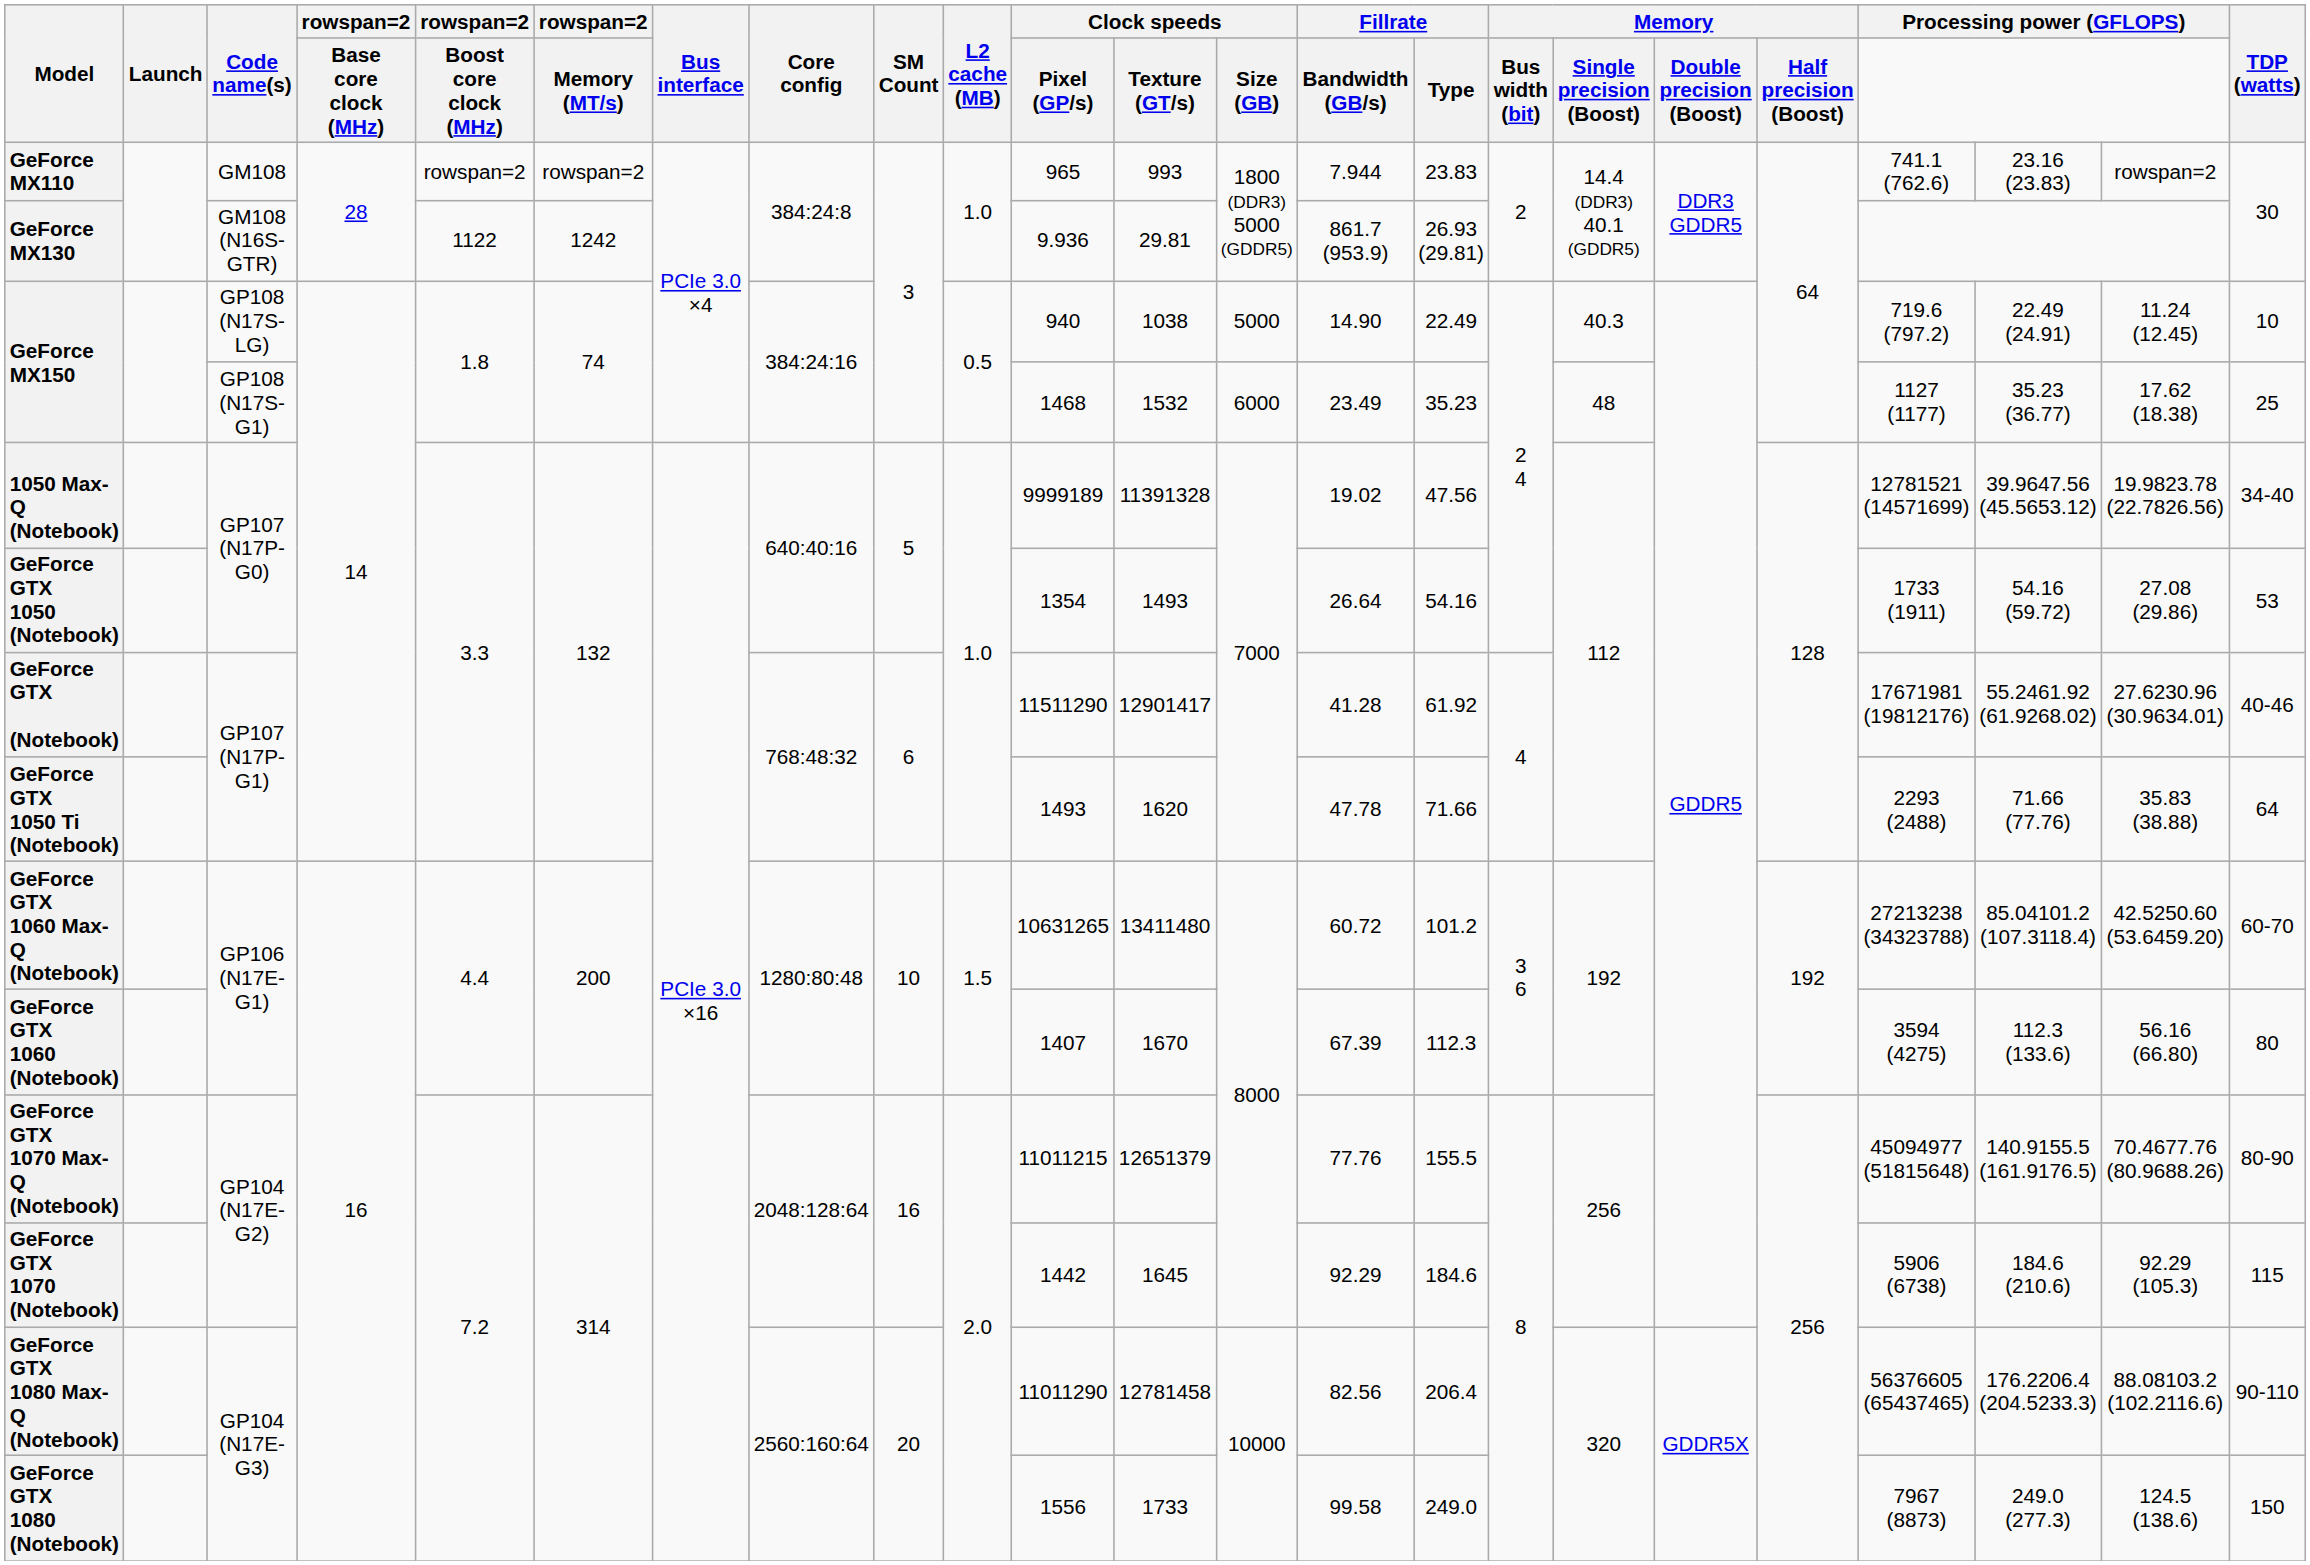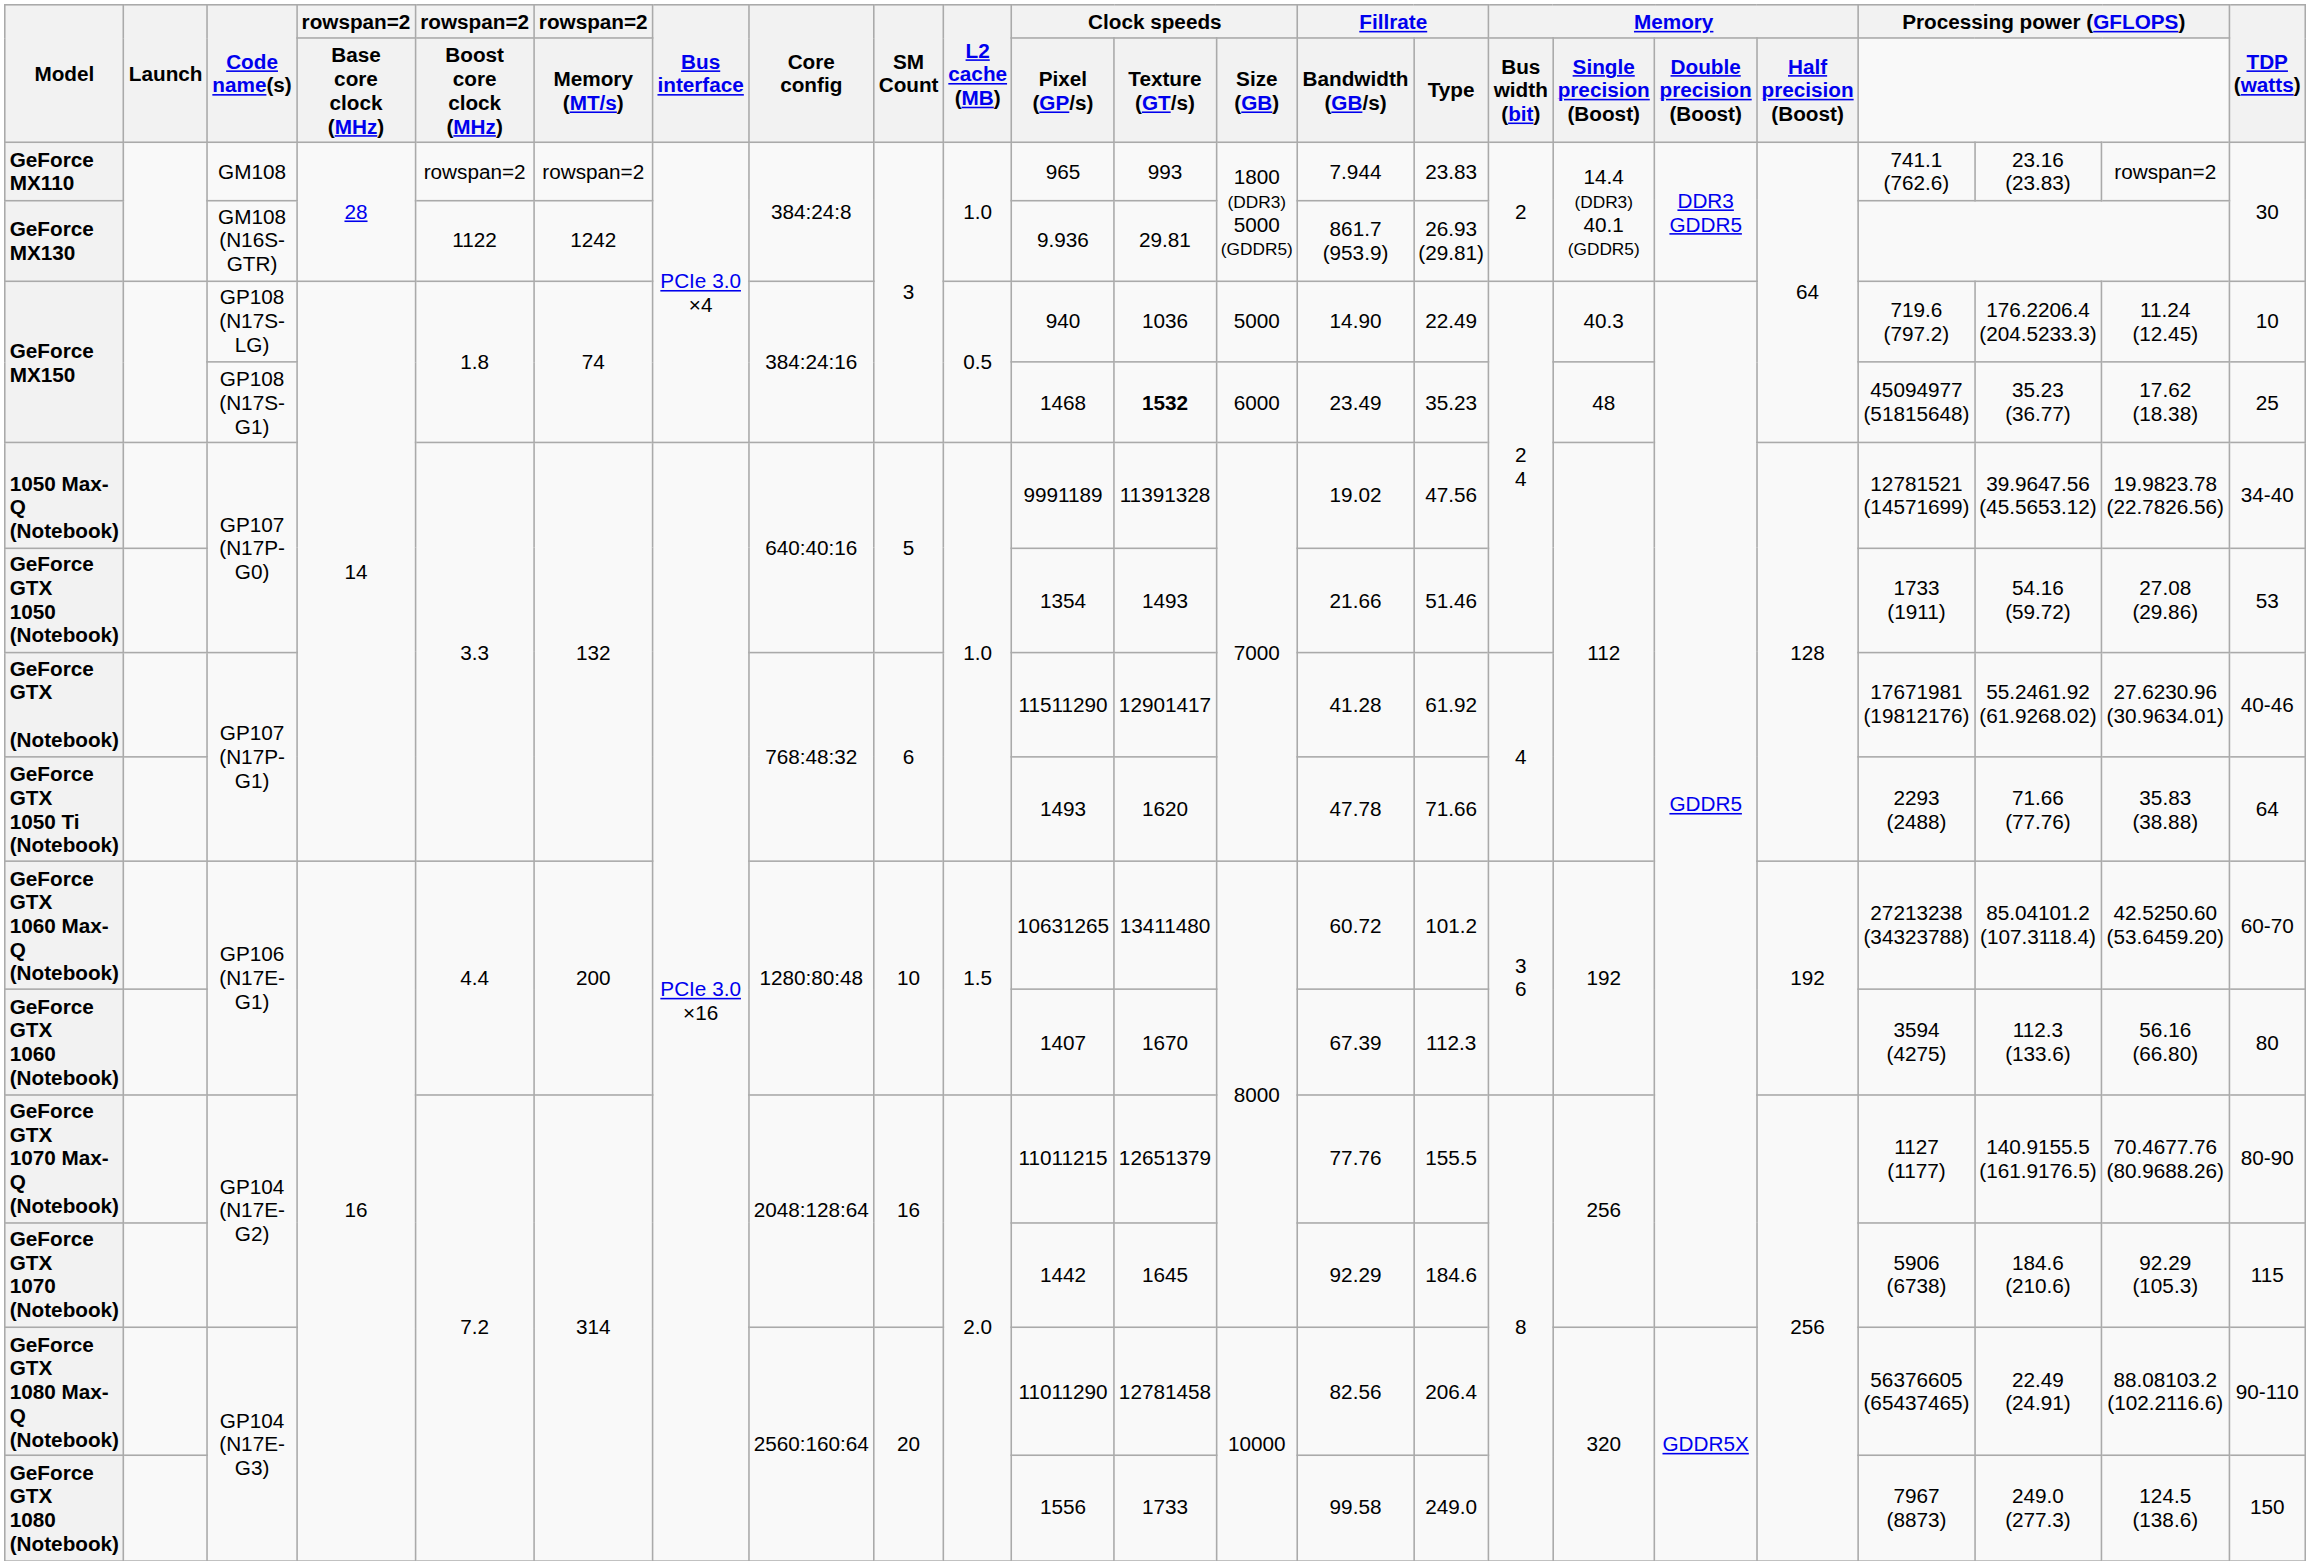GeForce MX150 / GP108 (N17S-LG) | Clock speeds / Texture (GT/s): 1038 -> 1036
GeForce MX150 / GP108 (N17S-LG) | column 21: 22.49 (24.91) -> 176.2206.4 (204.5233.3)
GeForce MX150 / GP108 (N17S-G1) | Clock speeds / Texture (GT/s): normal -> bold
GeForce MX150 / GP108 (N17S-G1) | column 20: 1127 (1177) -> 45094977 (51815648)
1050 Max-Q (Notebook) | Clock speeds / Pixel (GP/s): 9999189 -> 9991189
GeForce GTX 1050 (Notebook) | Fillrate / Bandwidth (GB/s): 26.64 -> 21.66
GeForce GTX 1050 (Notebook) | Fillrate / Type: 54.16 -> 51.46
GeForce GTX 1070 Max-Q (Notebook) | column 20: 45094977 (51815648) -> 1127 (1177)
GeForce GTX 1080 Max-Q (Notebook) | column 21: 176.2206.4 (204.5233.3) -> 22.49 (24.91)
